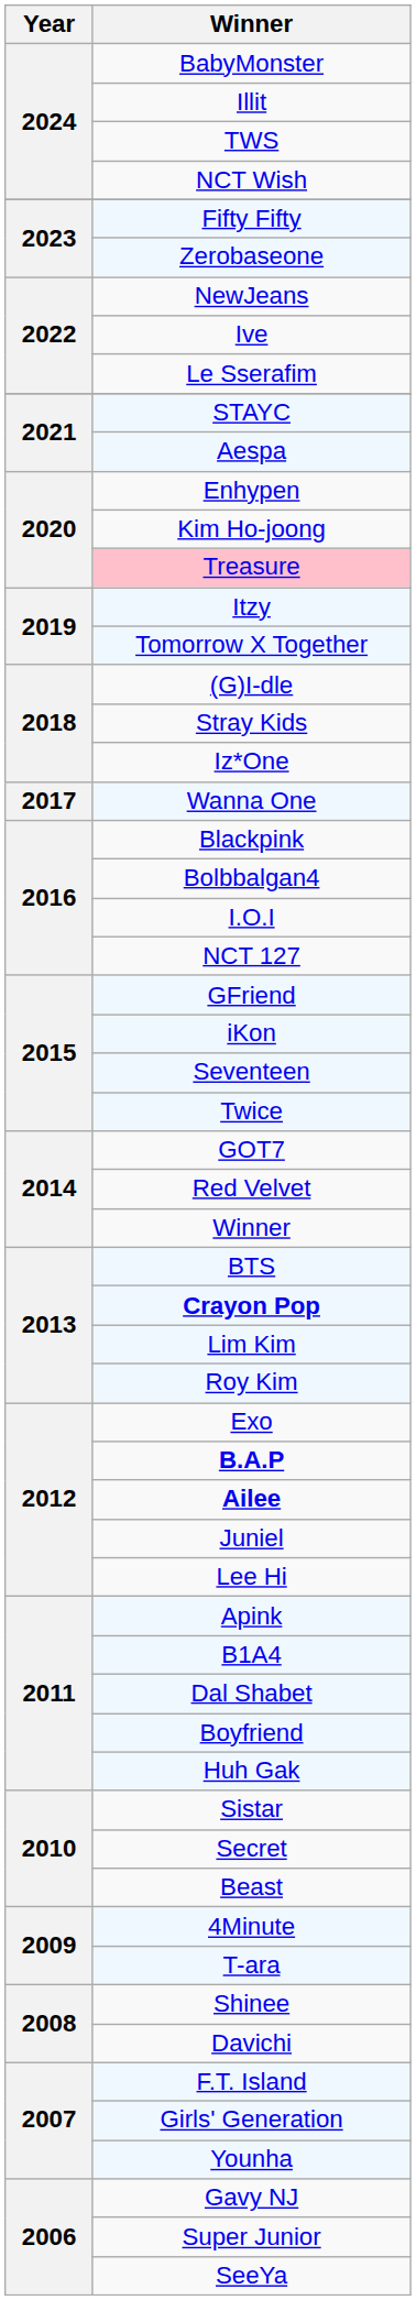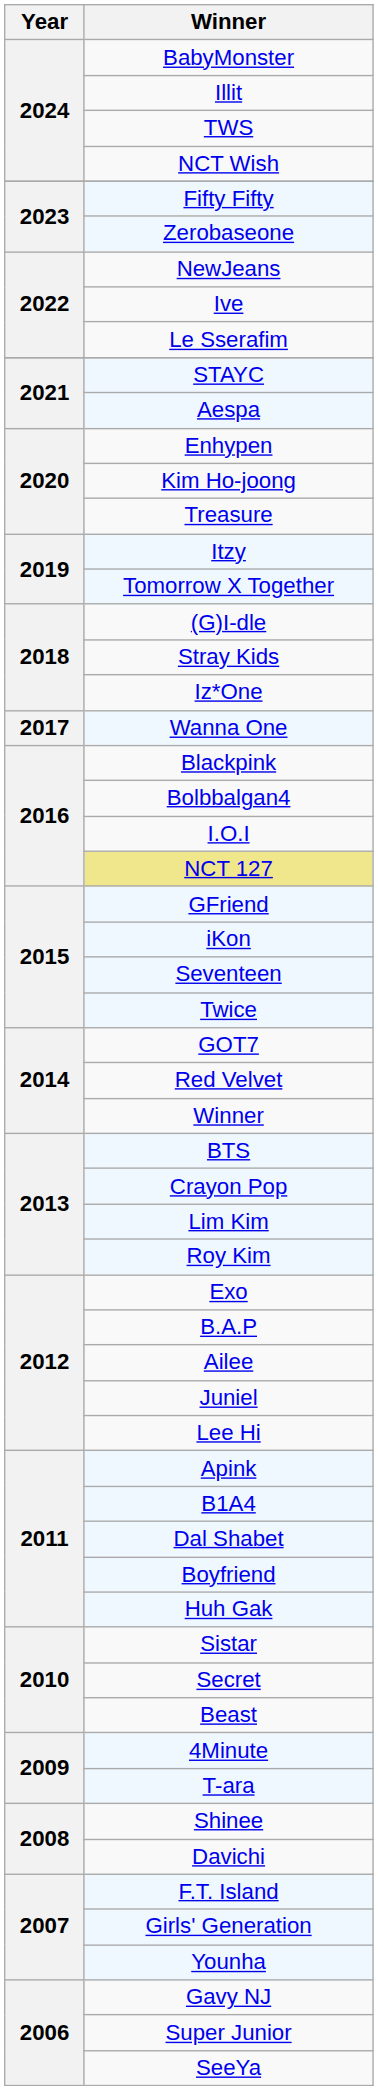Treasure | Winner: pink background -> no background
NCT 127 | Winner: no background -> khaki background
Crayon Pop | Winner: bold -> normal
B.A.P | Winner: bold -> normal
Ailee | Winner: bold -> normal
